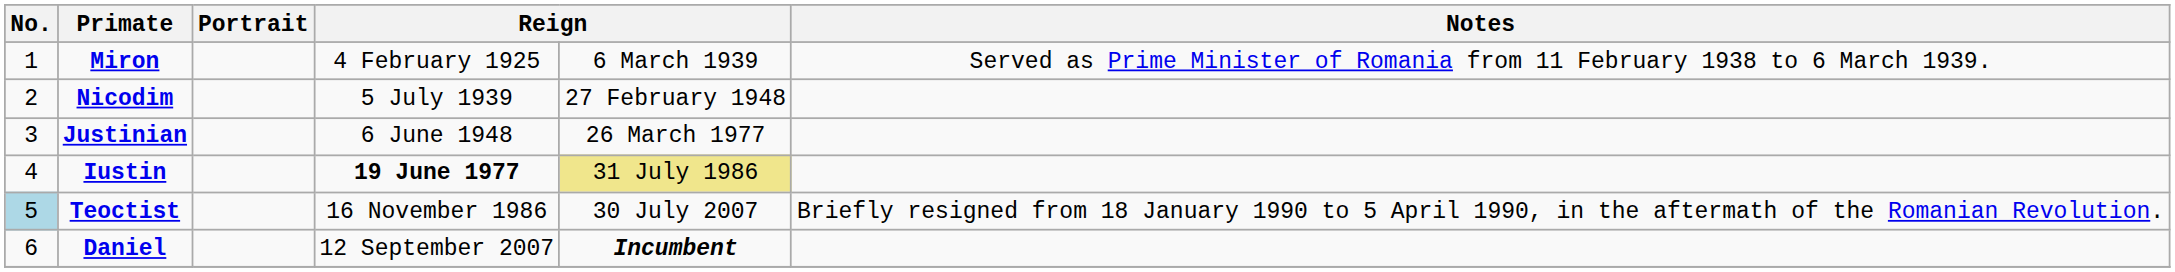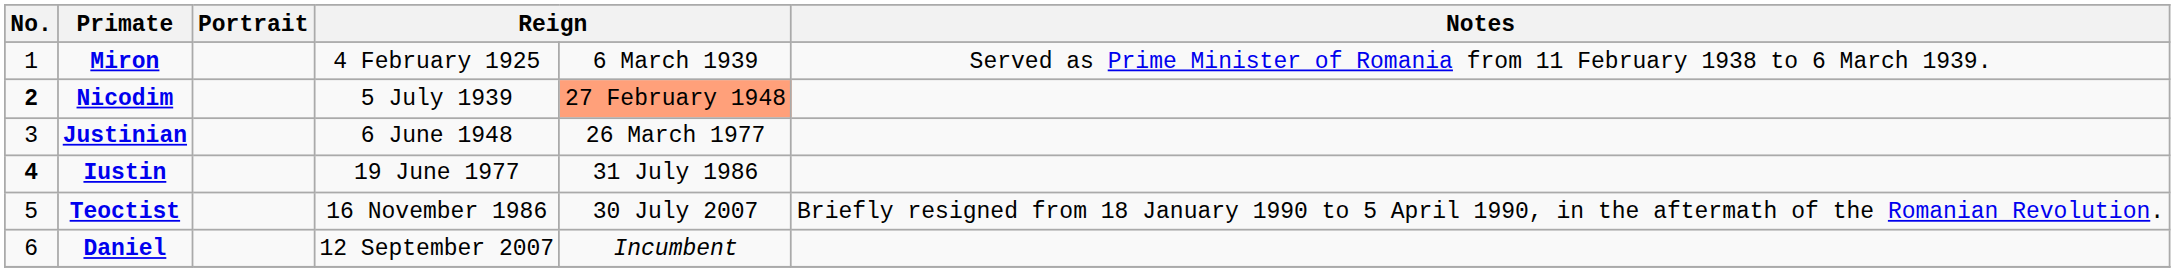Nicodim | No.: normal -> bold
Nicodim | column 5: no background -> lightsalmon background
Iustin | No.: normal -> bold
Iustin | column 4: bold -> normal
Iustin | column 5: khaki background -> no background
Teoctist | No.: lightblue background -> no background
Daniel | column 5: bold -> normal
